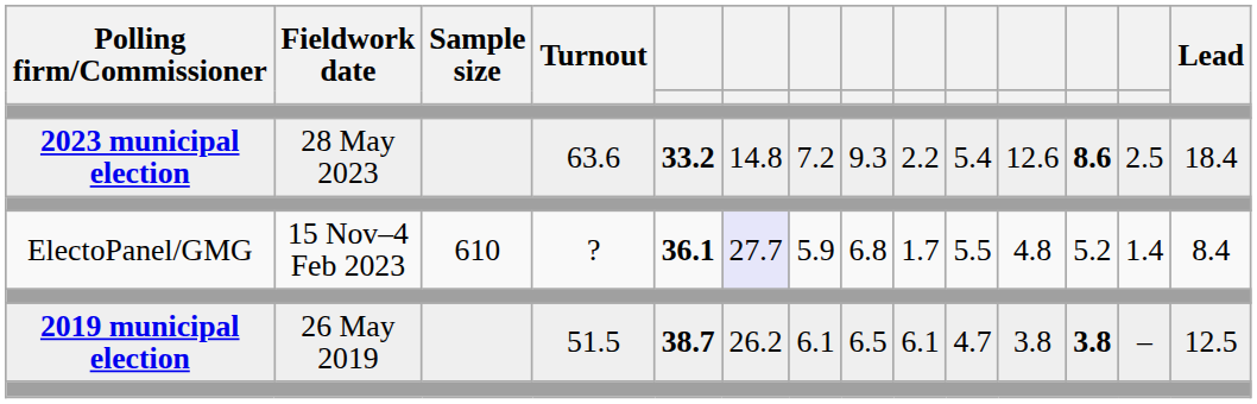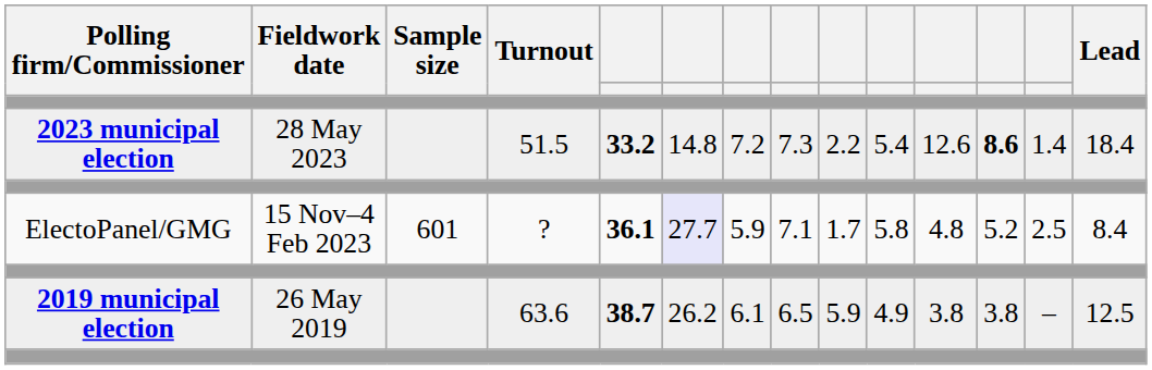2023 municipal election | Turnout: 63.6 -> 51.5
2023 municipal election | column 8: 9.3 -> 7.3
2023 municipal election | column 13: 2.5 -> 1.4
ElectoPanel/GMG | Sample size: 610 -> 601
ElectoPanel/GMG | column 8: 6.8 -> 7.1
ElectoPanel/GMG | column 10: 5.5 -> 5.8
ElectoPanel/GMG | column 13: 1.4 -> 2.5
2019 municipal election | Turnout: 51.5 -> 63.6
2019 municipal election | column 9: 6.1 -> 5.9
2019 municipal election | column 10: 4.7 -> 4.9
2019 municipal election | column 12: bold -> normal
